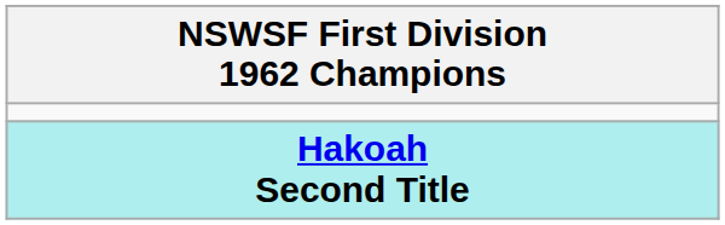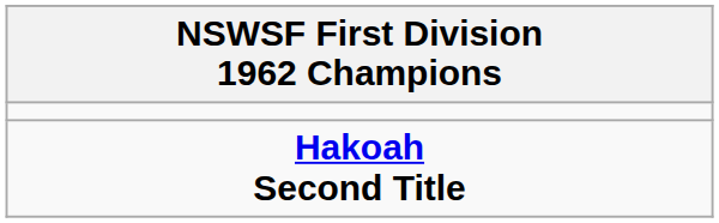row 3 | column 1: paleturquoise background -> no background
